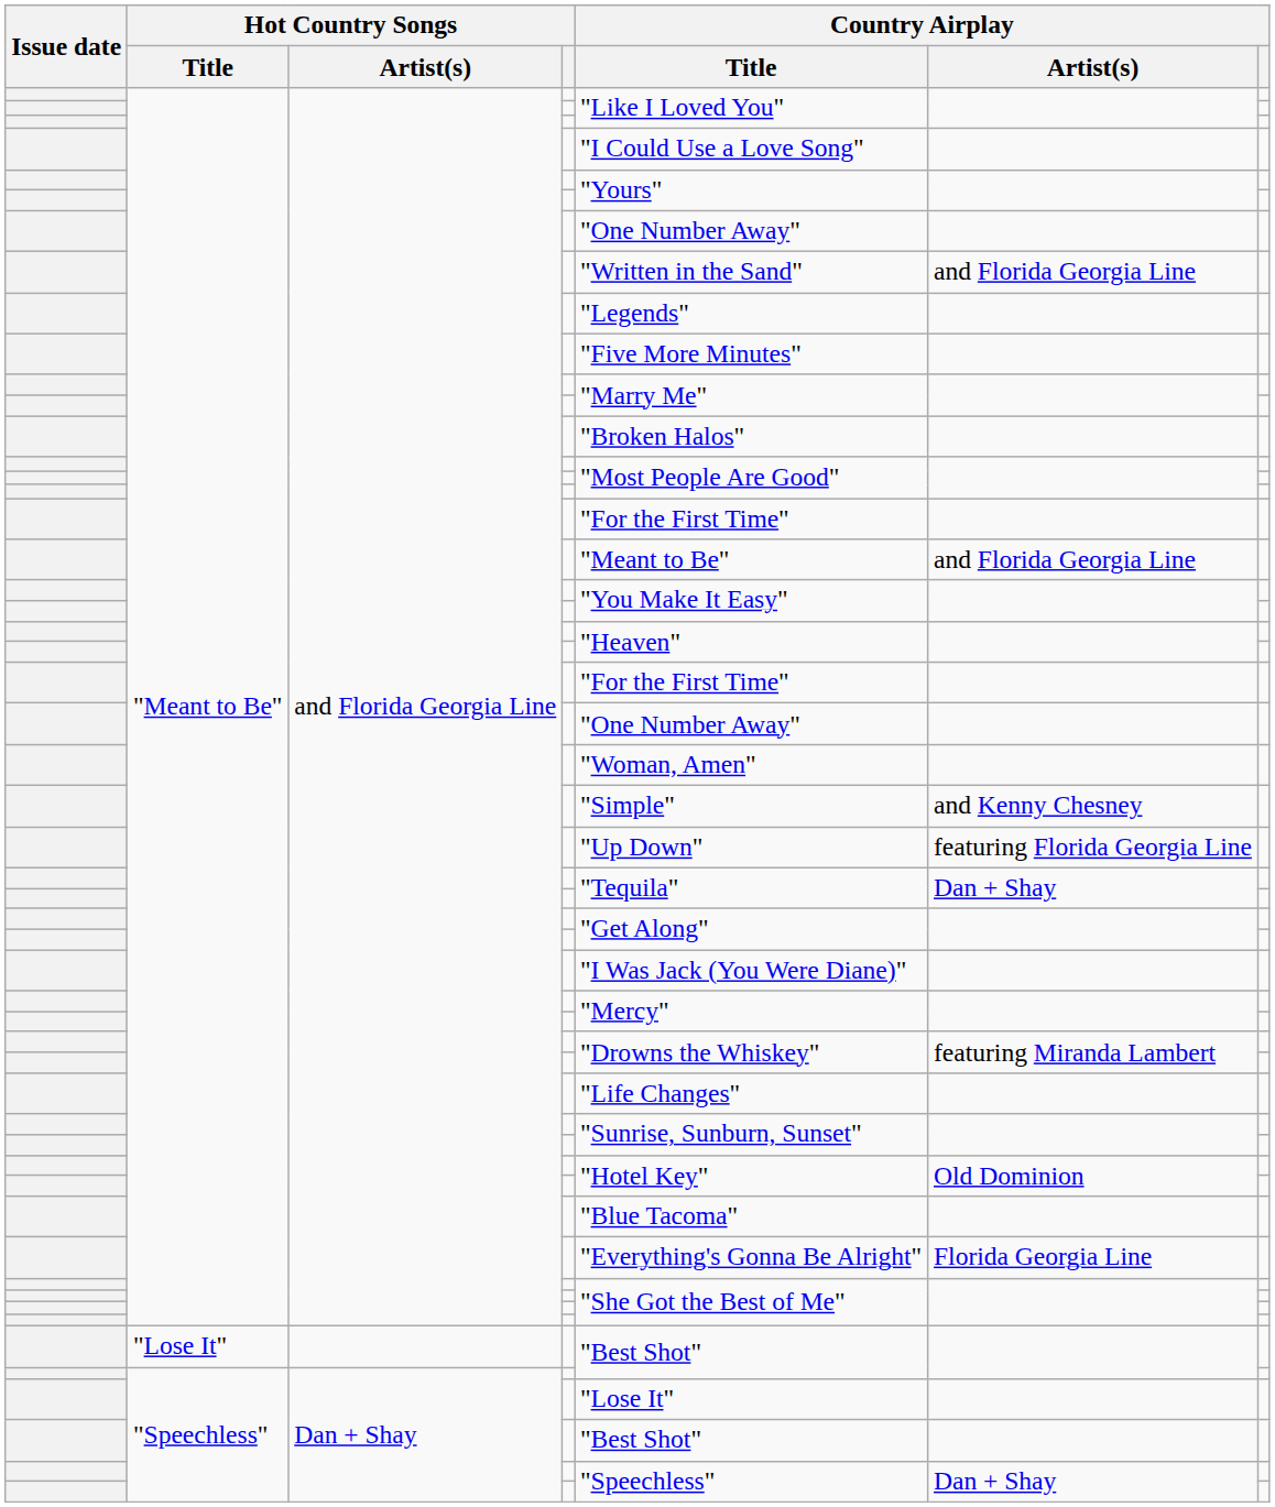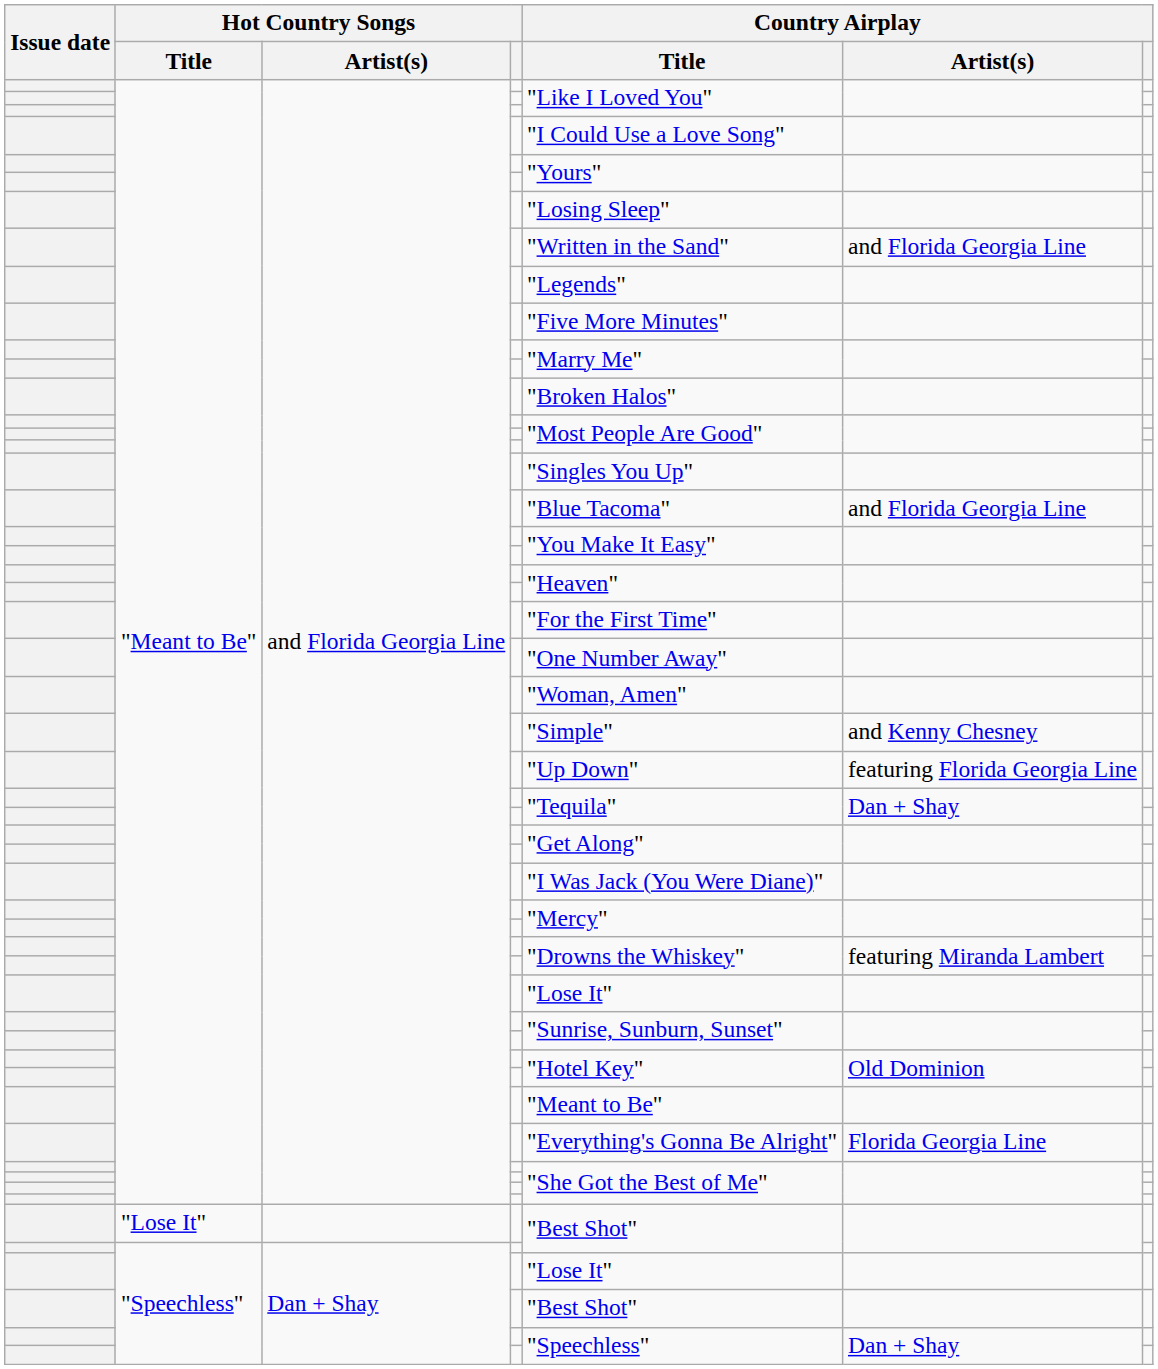row 9 | Country Airplay / Title: "One Number Away" -> "Losing Sleep"
row 19 | Country Airplay / Title: "For the First Time" -> "Singles You Up"
row 20 | Country Airplay / Title: "Meant to Be" -> "Blue Tacoma"
row 39 | Country Airplay / Title: "Life Changes" -> "Lose It"
row 44 | Country Airplay / Title: "Blue Tacoma" -> "Meant to Be"
